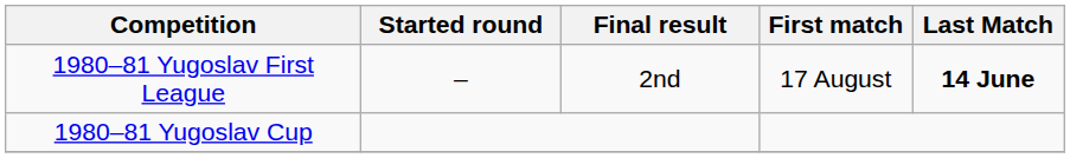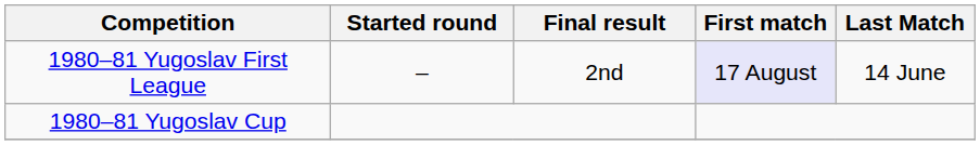1980–81 Yugoslav First League | First match: no background -> lavender background
1980–81 Yugoslav First League | Last Match: bold -> normal
